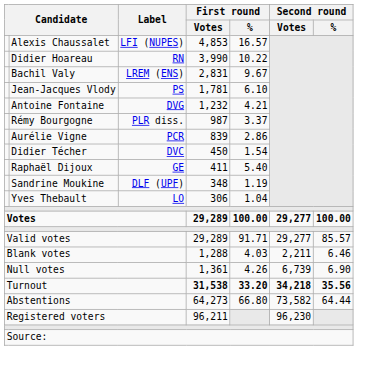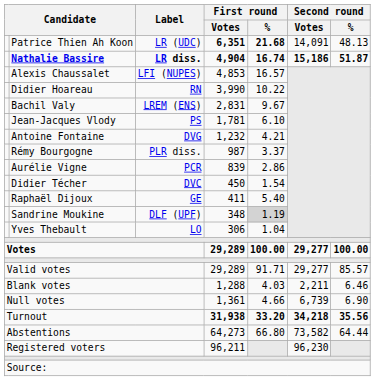+ row: Patrice Thien Ah Koon | LR (UDC) | 6,351 | 21.68 | 14,091 | 48.13
+ row: Nathalie Bassire | LR diss. | 4,904 | 16.74 | 15,186 | 51.87
Sandrine Moukine | First round / %: no background -> lightgrey background
Null votes | First round / %: 4.26 -> 4.66
Turnout | First round / Votes: 31,538 -> 31,938
